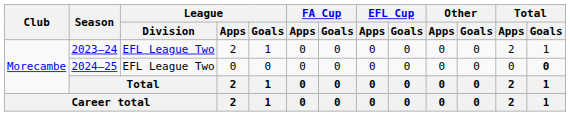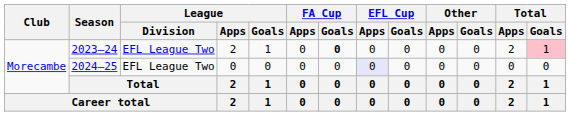2023–24 | FA Cup / Goals: normal -> bold
2023–24 | Total / Goals: no background -> pink background
2024–25 | EFL Cup / Apps: no background -> lavender background
2024–25 | Total / Goals: bold -> normal
